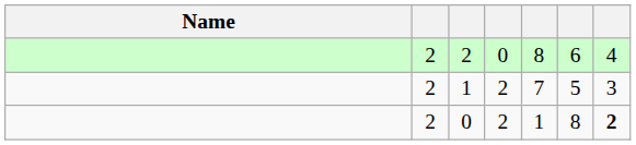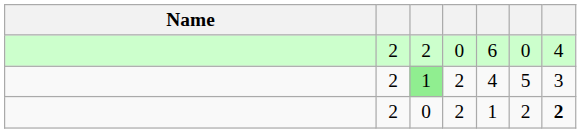row 2 | column 5: 8 -> 6
row 2 | column 6: 6 -> 0
row 3 | column 3: no background -> lightgreen background
row 3 | column 5: 7 -> 4
row 4 | column 6: 8 -> 2
